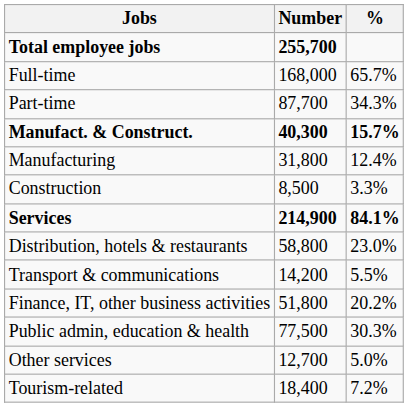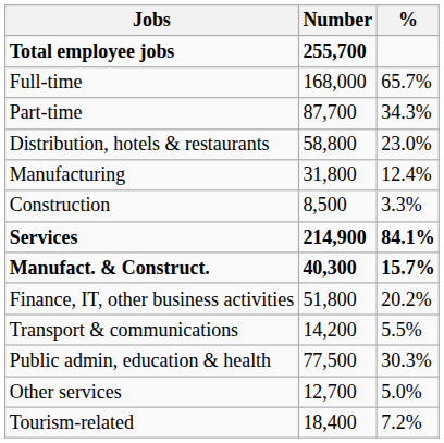rows swapped: Manufact. & Construct. <-> Distribution, hotels & restaurants
rows swapped: Transport & communications <-> Finance, IT, other business activities
